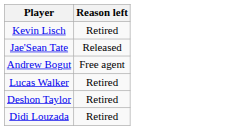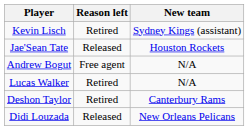+ column: New team | Sydney Kings (assistant) | Houston Rockets | N/A | N/A | Canterbury Rams | New Orleans Pelicans
Didi Louzada | Reason left: Retired -> Released
